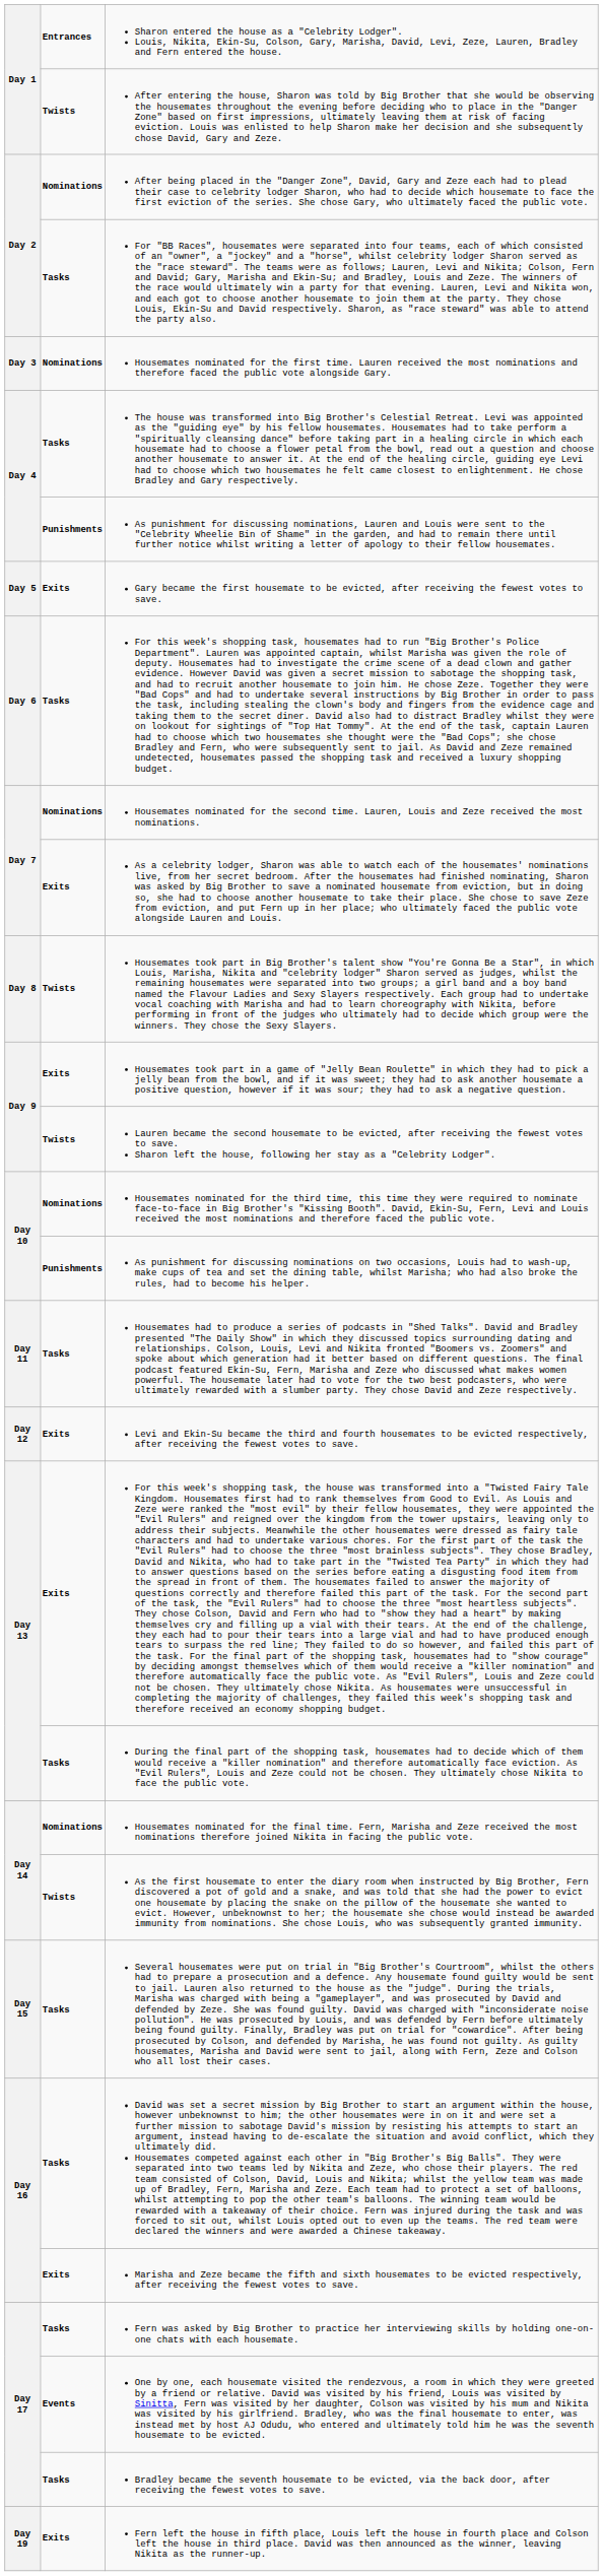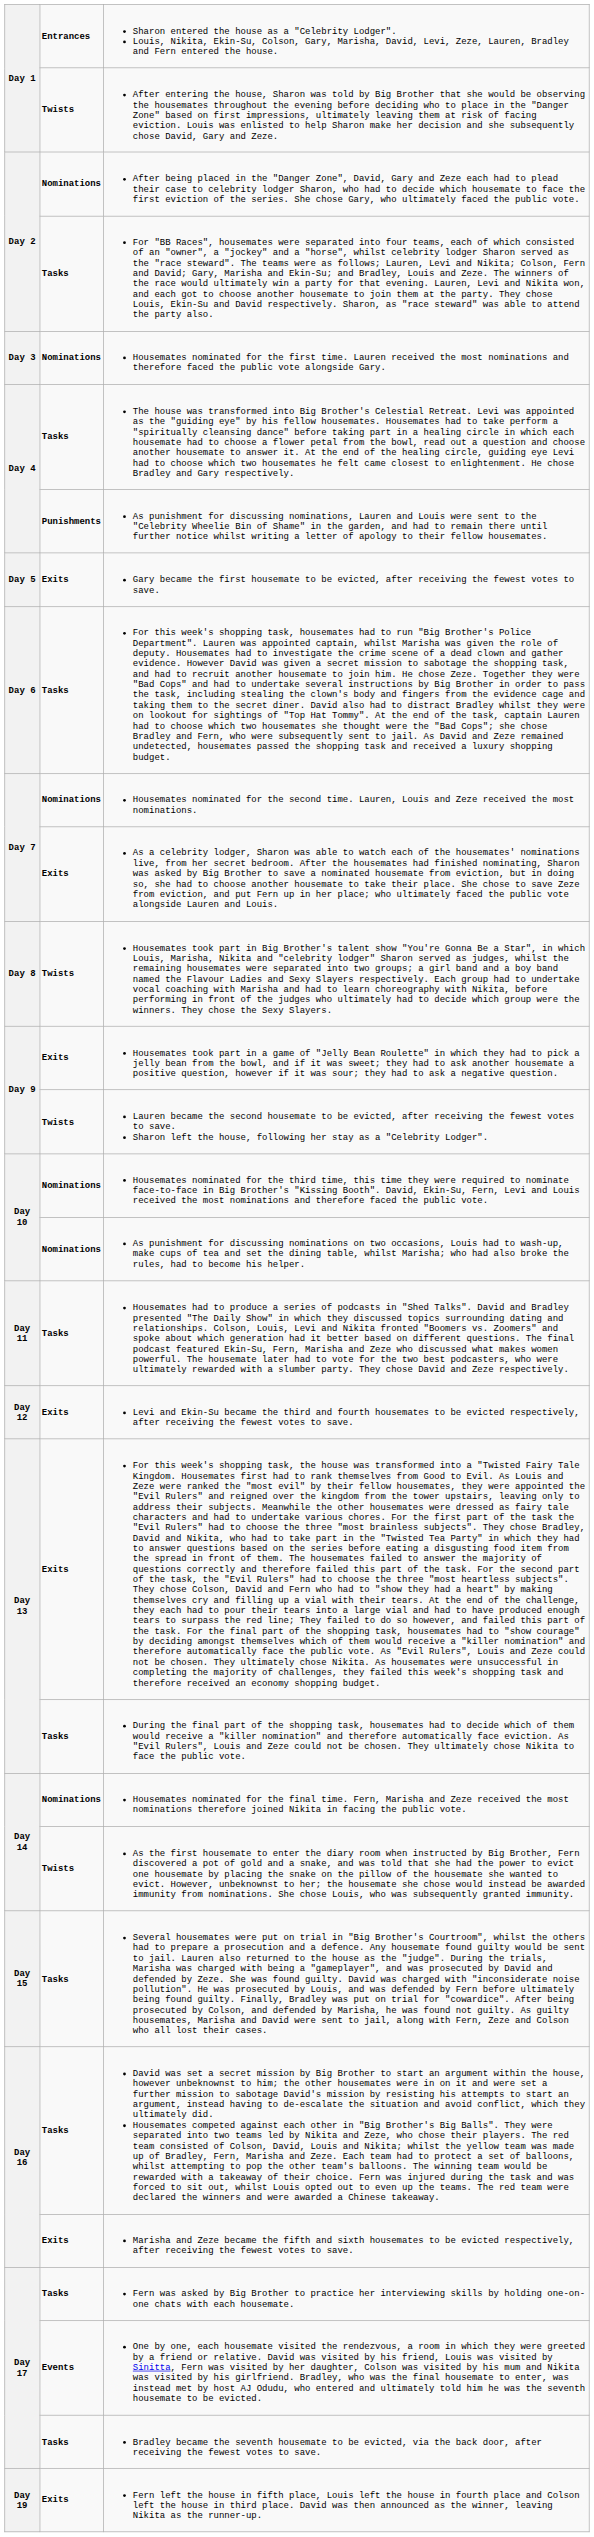row 16 | column 2: Punishments -> Nominations
